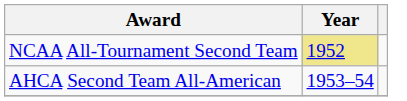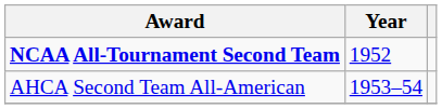row 2 | Award: normal -> bold
row 2 | Year: khaki background -> no background
